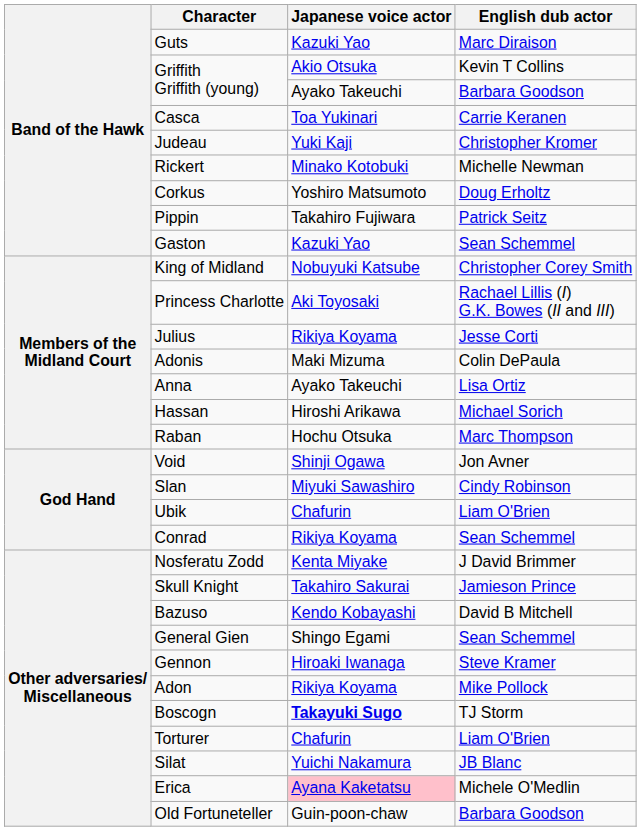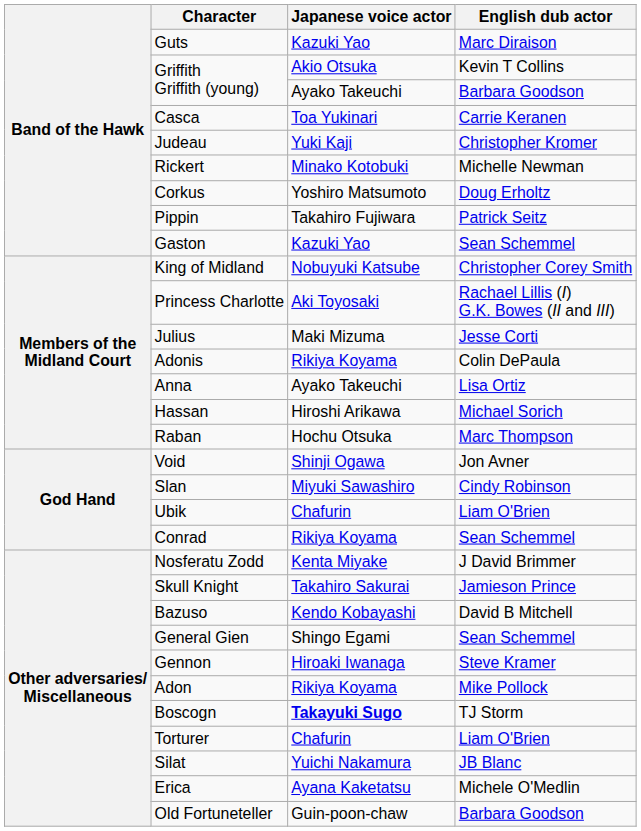Julius | Japanese voice actor: Rikiya Koyama -> Maki Mizuma
Adonis | Japanese voice actor: Maki Mizuma -> Rikiya Koyama
Erica | Japanese voice actor: pink background -> no background
